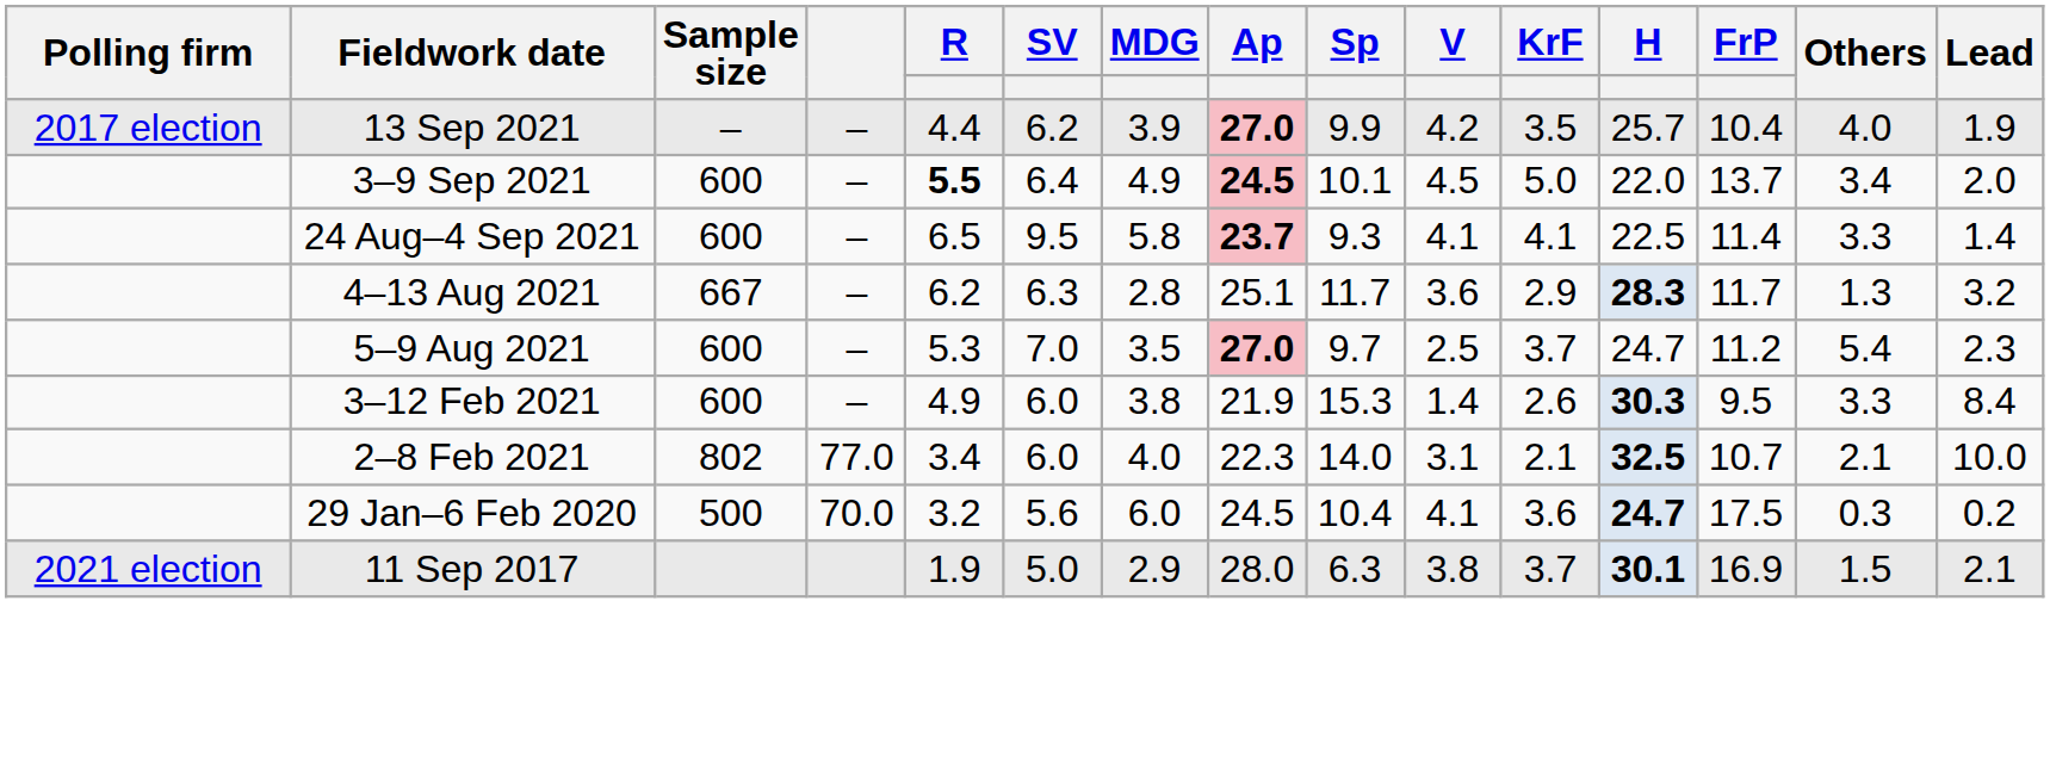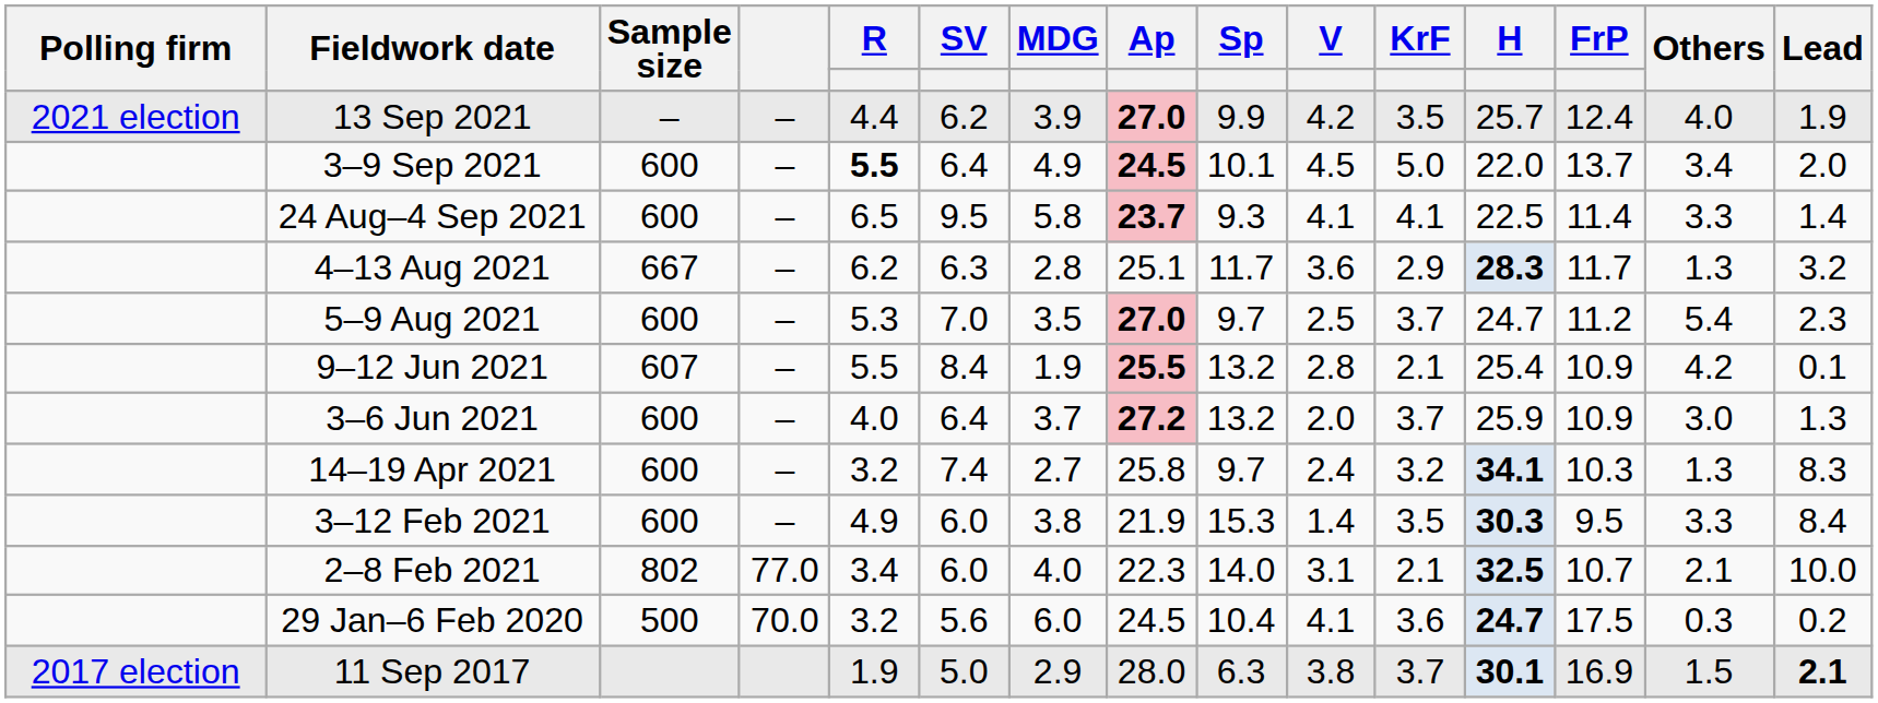13 Sep 2021 | Polling firm: 2017 election -> 2021 election
13 Sep 2021 | FrP: 10.4 -> 12.4
+ row: 9–12 Jun 2021 | 607 | – | 5.5 | 8.4 | 1.9 | 25.5 | 13.2 | 2.8 | 2.1 | 25.4 | 10.9 | 4.2 | 0.1
+ row: 3–6 Jun 2021 | 600 | – | 4.0 | 6.4 | 3.7 | 27.2 | 13.2 | 2.0 | 3.7 | 25.9 | 10.9 | 3.0 | 1.3
+ row: 14–19 Apr 2021 | 600 | – | 3.2 | 7.4 | 2.7 | 25.8 | 9.7 | 2.4 | 3.2 | 34.1 | 10.3 | 1.3 | 8.3
3–12 Feb 2021 | KrF: 2.6 -> 3.5
11 Sep 2017 | Polling firm: 2021 election -> 2017 election
11 Sep 2017 | Lead: normal -> bold
